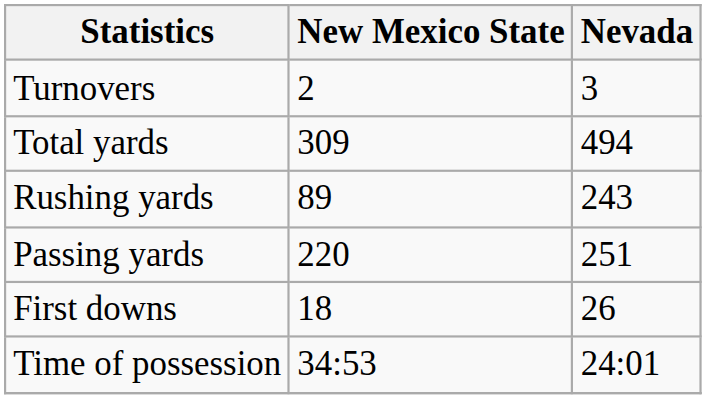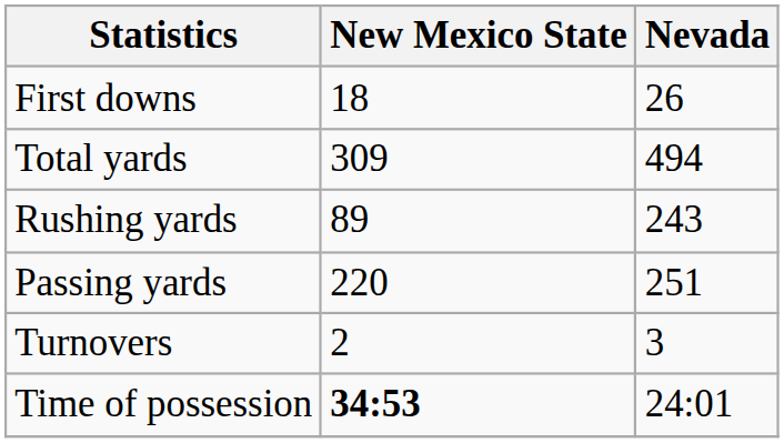rows swapped: First downs <-> Turnovers
Time of possession | New Mexico State: normal -> bold
